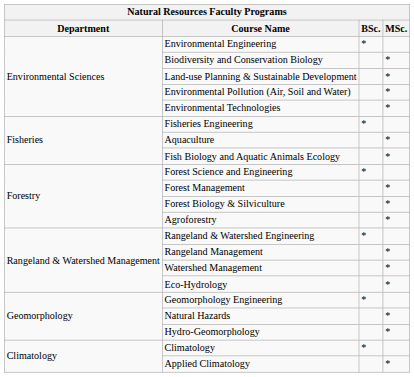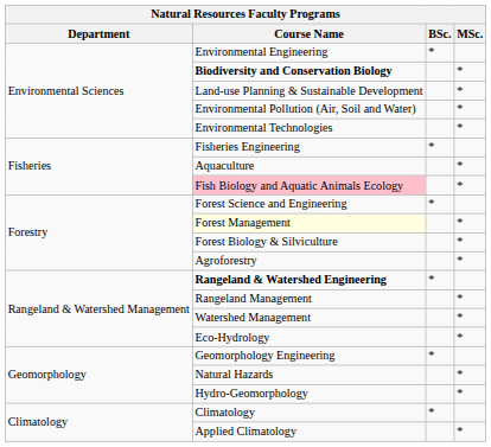Biodiversity and Conservation Biology | Course Name: normal -> bold
Fish Biology and Aquatic Animals Ecology | Course Name: no background -> pink background
Forest Management | Course Name: no background -> lightyellow background
Rangeland & Watershed Engineering | Course Name: normal -> bold
